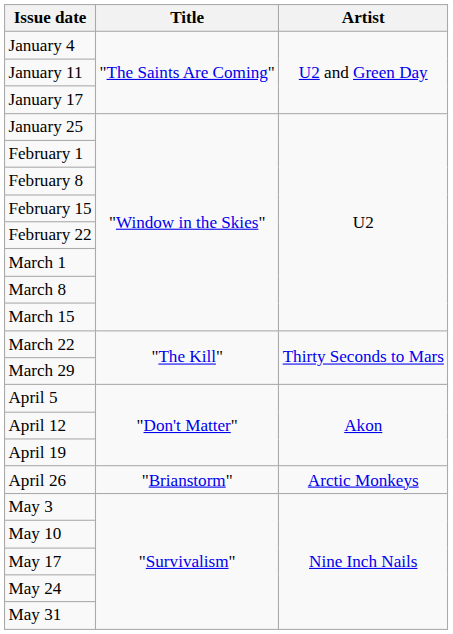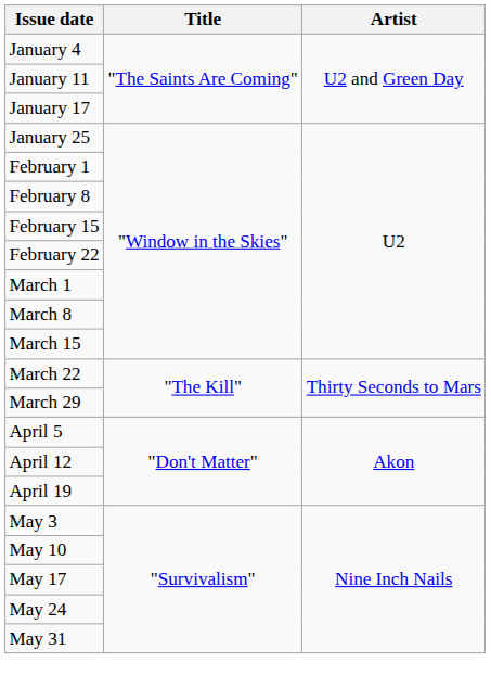- row: April 26 | "Brianstorm" | Arctic Monkeys
